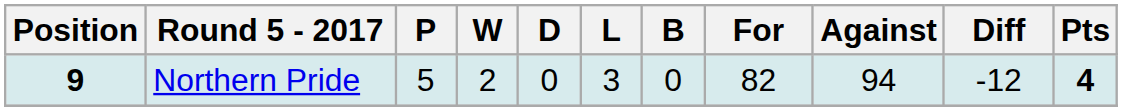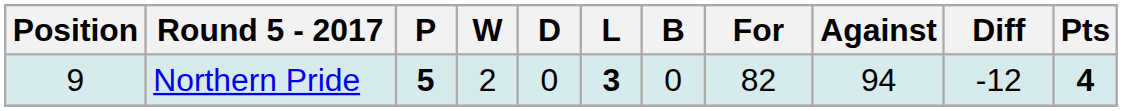Northern Pride | Position: bold -> normal
Northern Pride | P: normal -> bold
Northern Pride | L: normal -> bold
